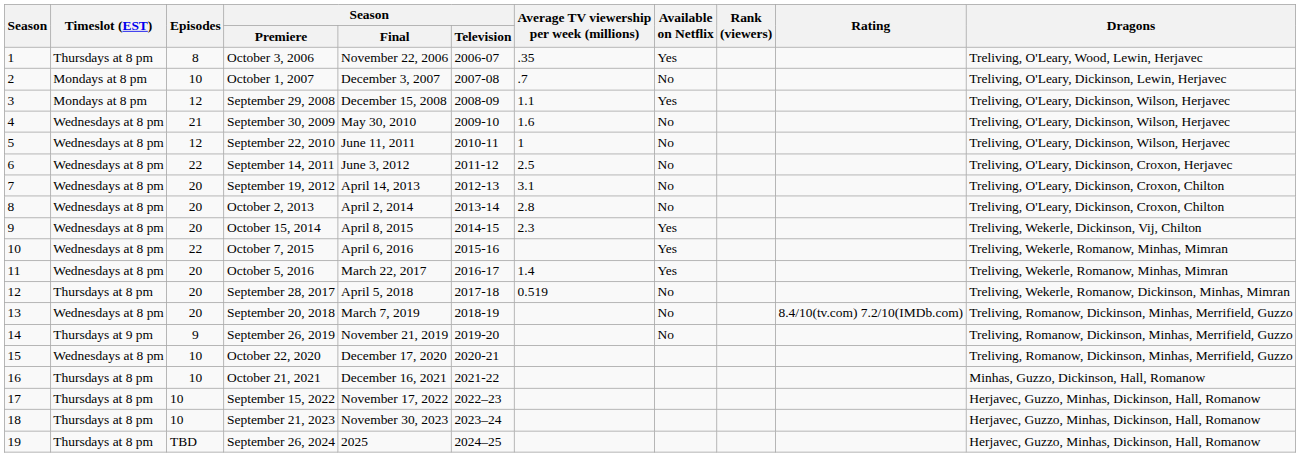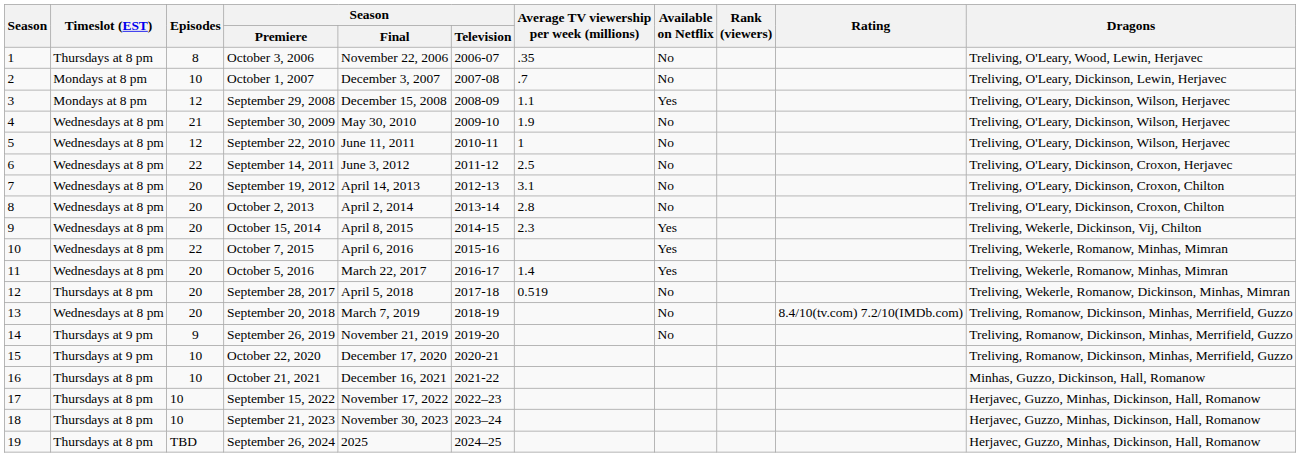October 3, 2006 | Available on Netflix: Yes -> No
September 30, 2009 | Average TV viewership per week (millions): 1.6 -> 1.9
October 22, 2020 | Timeslot (EST): Wednesdays at 8 pm -> Thursdays at 9 pm
